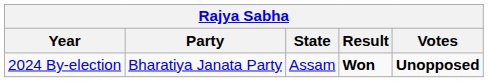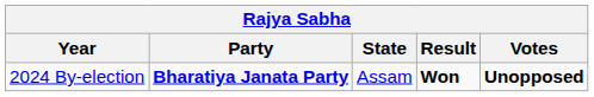2024 By-election | Party: normal -> bold
